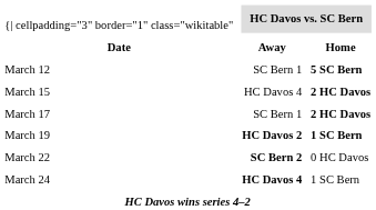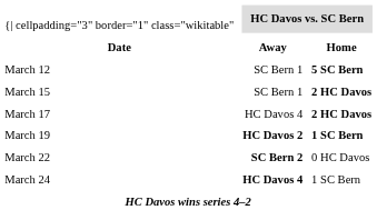March 15 | column 2: HC Davos 4 -> SC Bern 1
March 17 | column 2: SC Bern 1 -> HC Davos 4
